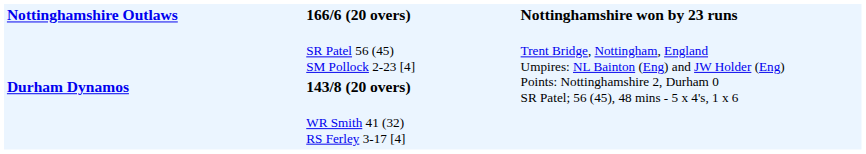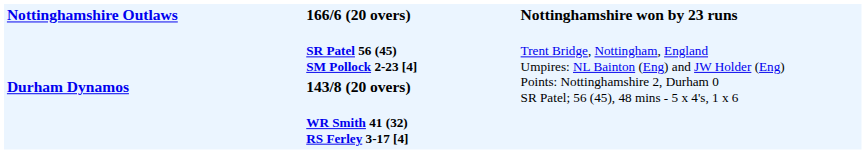SR Patel 56 (45) SM Pollock 2-23 [4] | 166/6 (20 overs): normal -> bold
WR Smith 41 (32) RS Ferley 3-17 [4] | 166/6 (20 overs): normal -> bold
